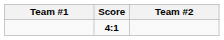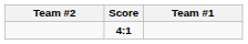columns swapped: Team #1 <-> Team #2
